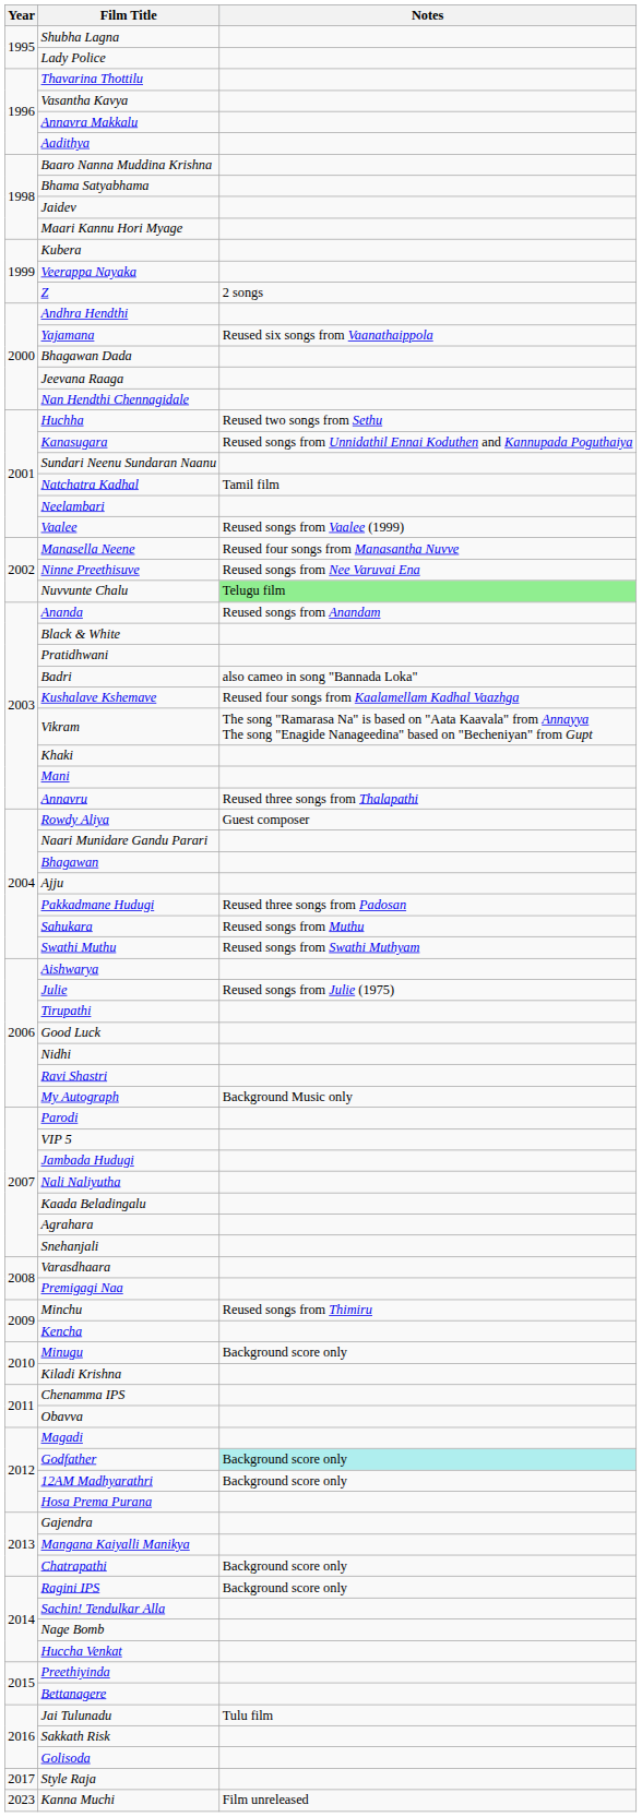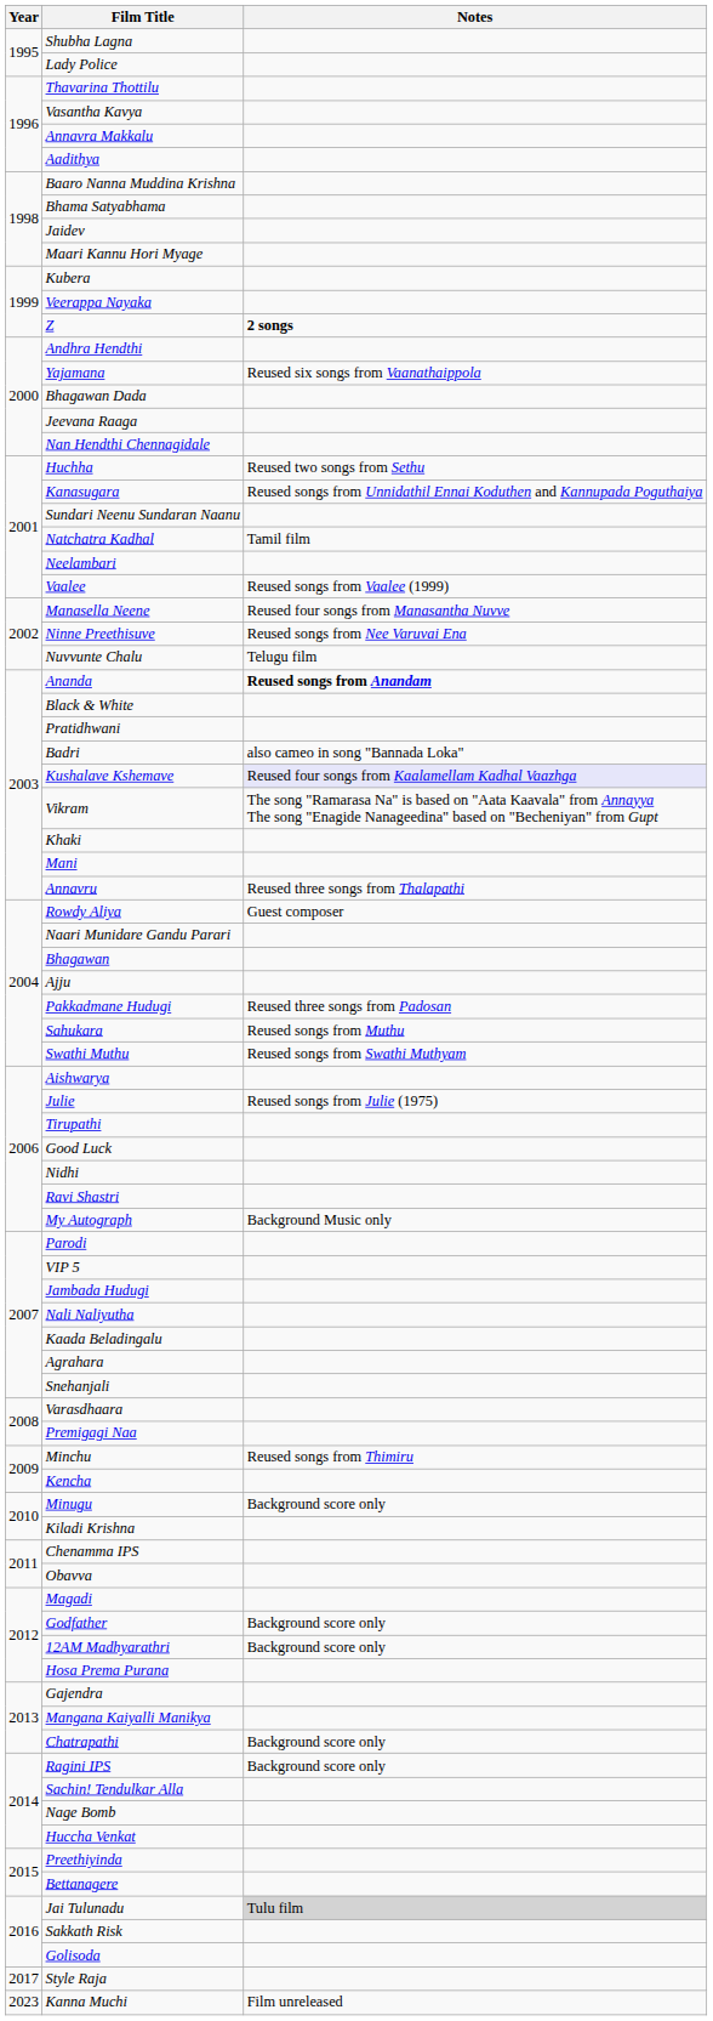Z | Notes: normal -> bold
Nuvvunte Chalu | Notes: lightgreen background -> no background
Ananda | Notes: normal -> bold
Kushalave Kshemave | Notes: no background -> lavender background
Godfather | Notes: paleturquoise background -> no background
Jai Tulunadu | Notes: no background -> lightgrey background
